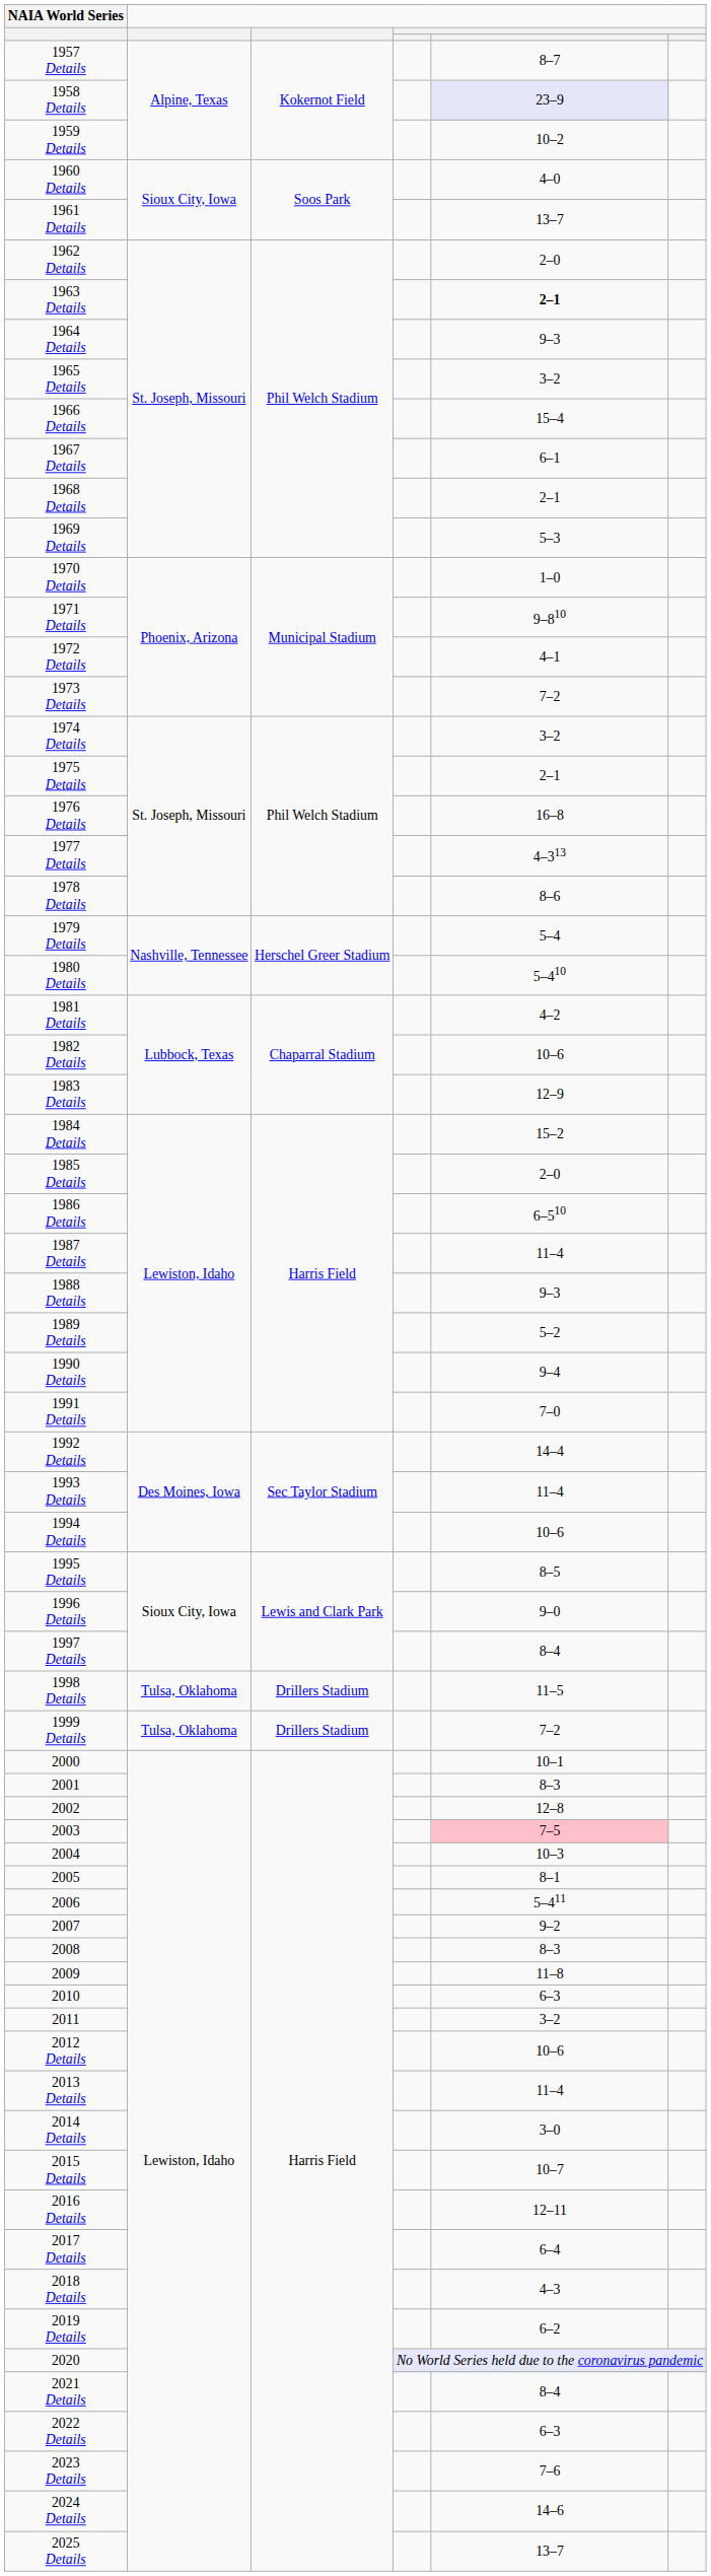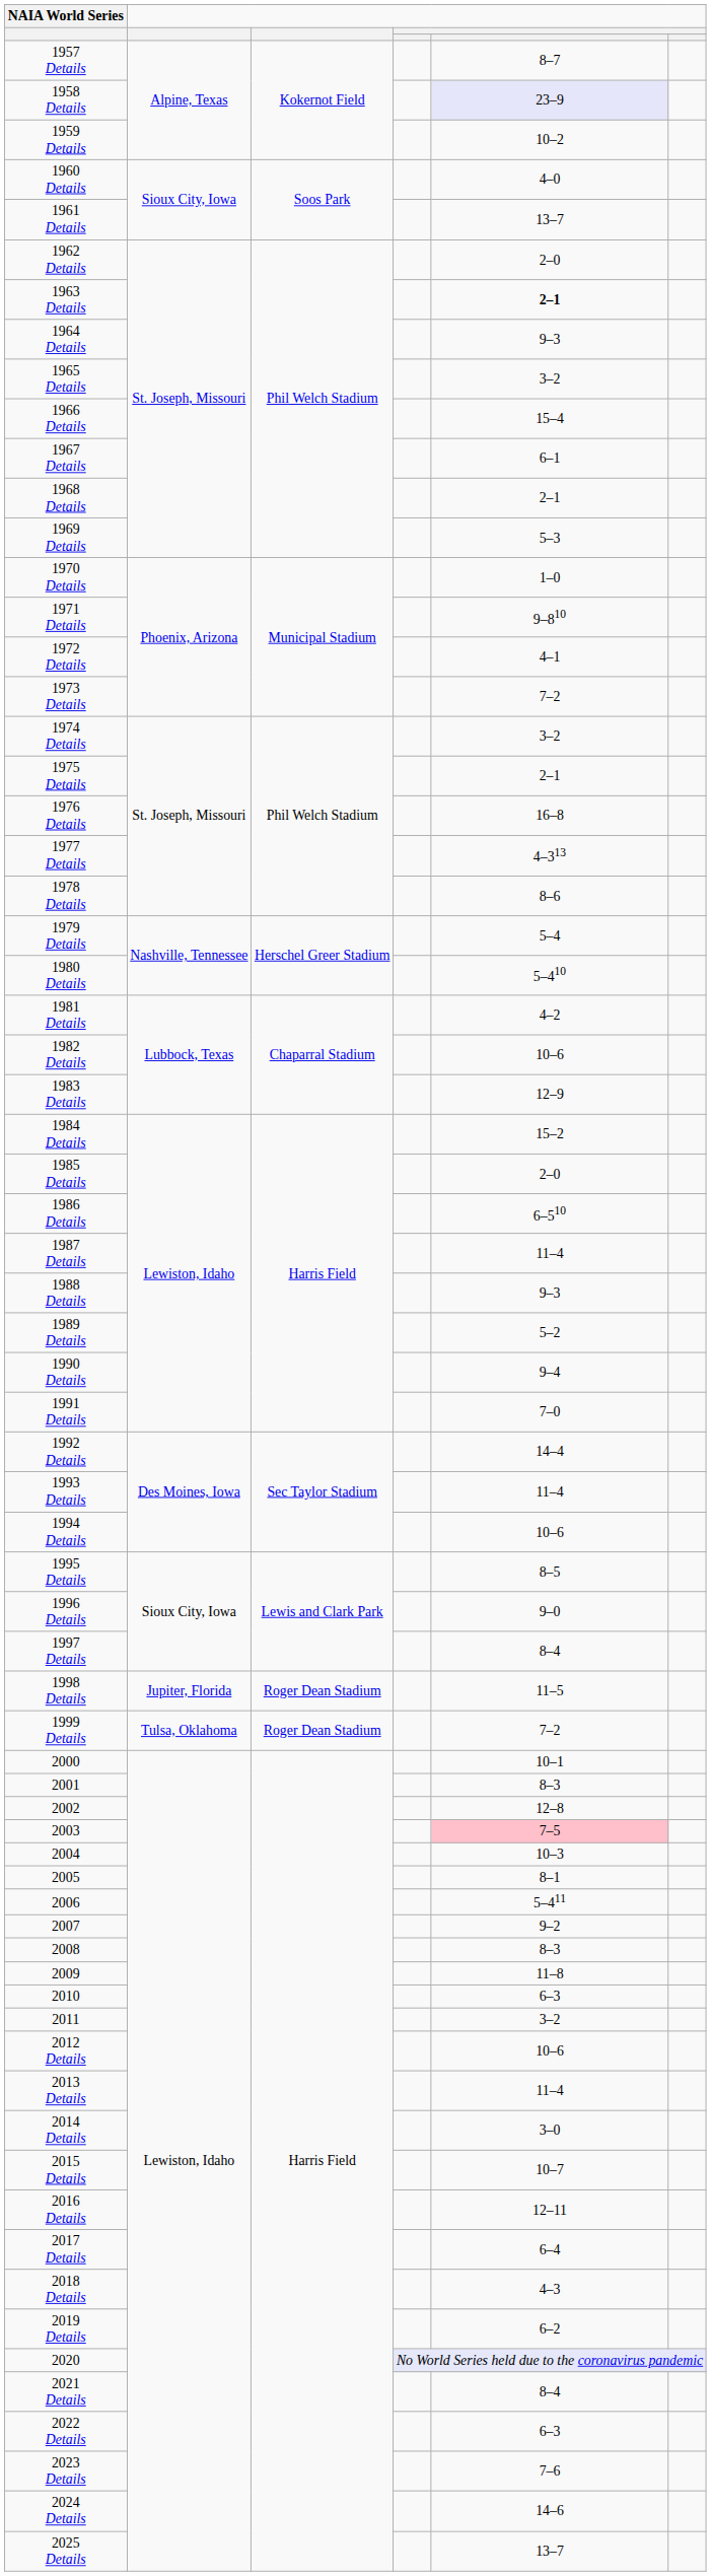1998 Details | column 2: Tulsa, Oklahoma -> Jupiter, Florida
1998 Details | column 3: Drillers Stadium -> Roger Dean Stadium
1999 Details | column 3: Drillers Stadium -> Roger Dean Stadium
